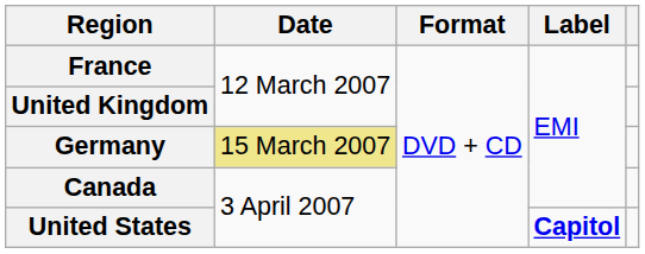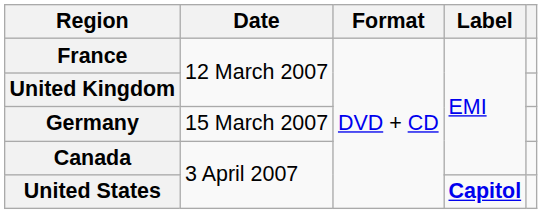Germany | Date: khaki background -> no background
